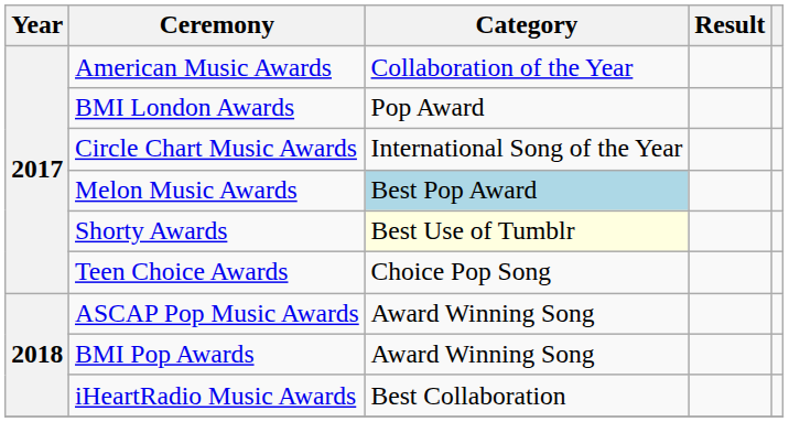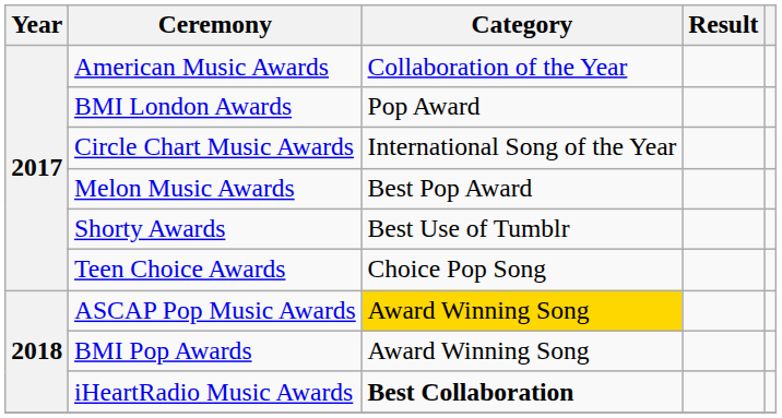Melon Music Awards | Category: lightblue background -> no background
Shorty Awards | Category: lightyellow background -> no background
ASCAP Pop Music Awards | Category: no background -> gold background
iHeartRadio Music Awards | Category: normal -> bold
